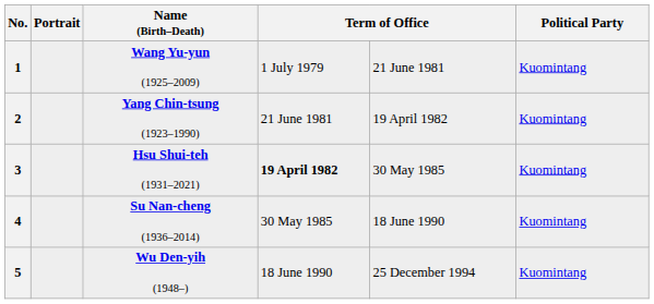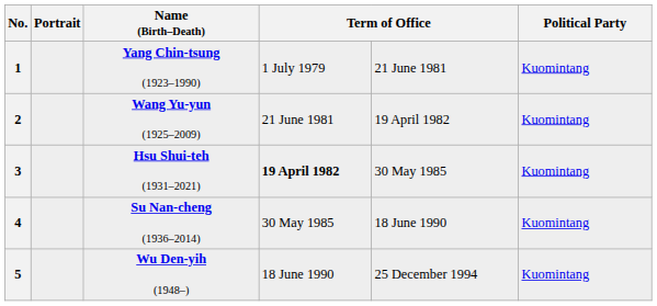1 | Name (Birth–Death): Wang Yu-yun (1925–2009) -> Yang Chin-tsung (1923–1990)
2 | Name (Birth–Death): Yang Chin-tsung (1923–1990) -> Wang Yu-yun (1925–2009)
